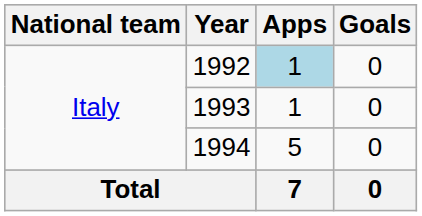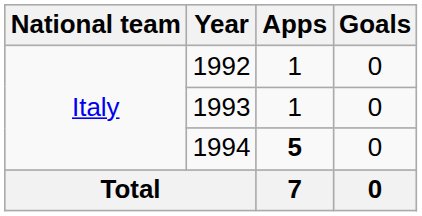1992 | Apps: lightblue background -> no background
1994 | Apps: normal -> bold
